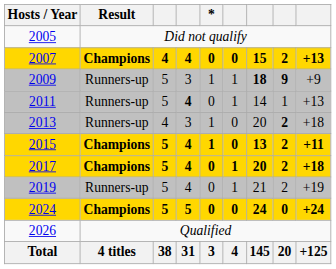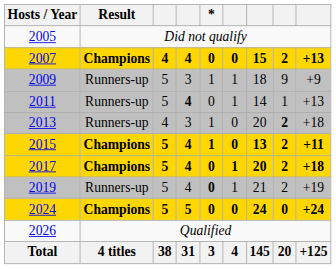2009 | column 7: bold -> normal
2009 | column 8: bold -> normal
2019 | *: normal -> bold
